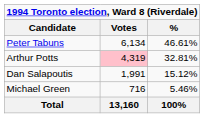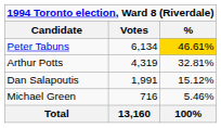Peter Tabuns | %: no background -> gold background
Arthur Potts | Votes: pink background -> no background
